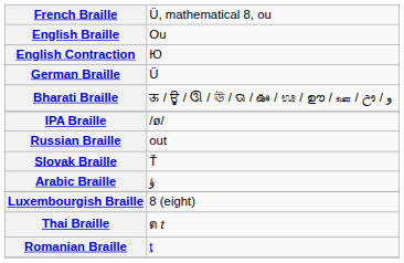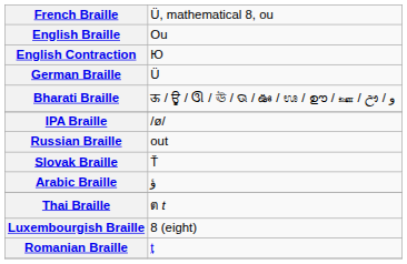rows swapped: Thai Braille <-> Luxembourgish Braille
